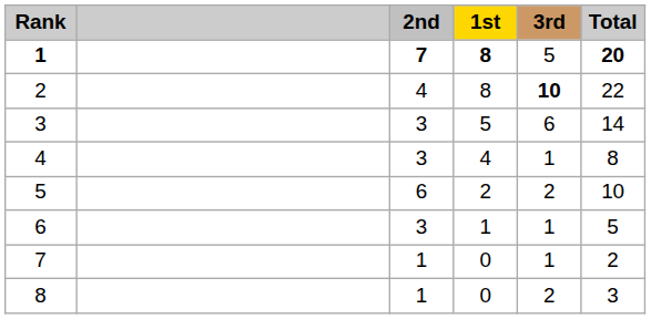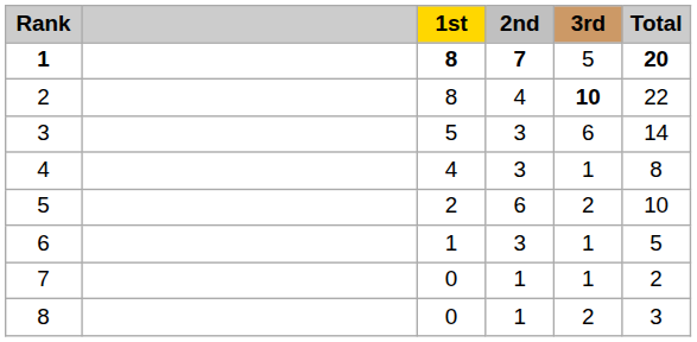columns swapped: 1st <-> 2nd
